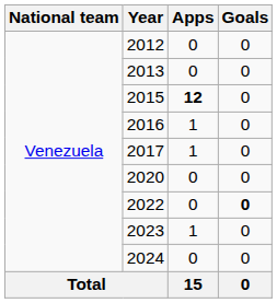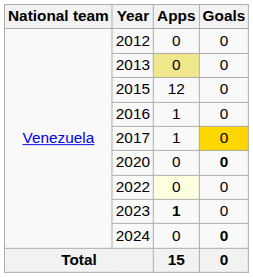2013 | Apps: no background -> khaki background
2015 | Apps: bold -> normal
2017 | Goals: no background -> gold background
2020 | Goals: normal -> bold
2022 | Apps: no background -> lightyellow background
2022 | Goals: bold -> normal
2023 | Apps: normal -> bold
2024 | Goals: normal -> bold
